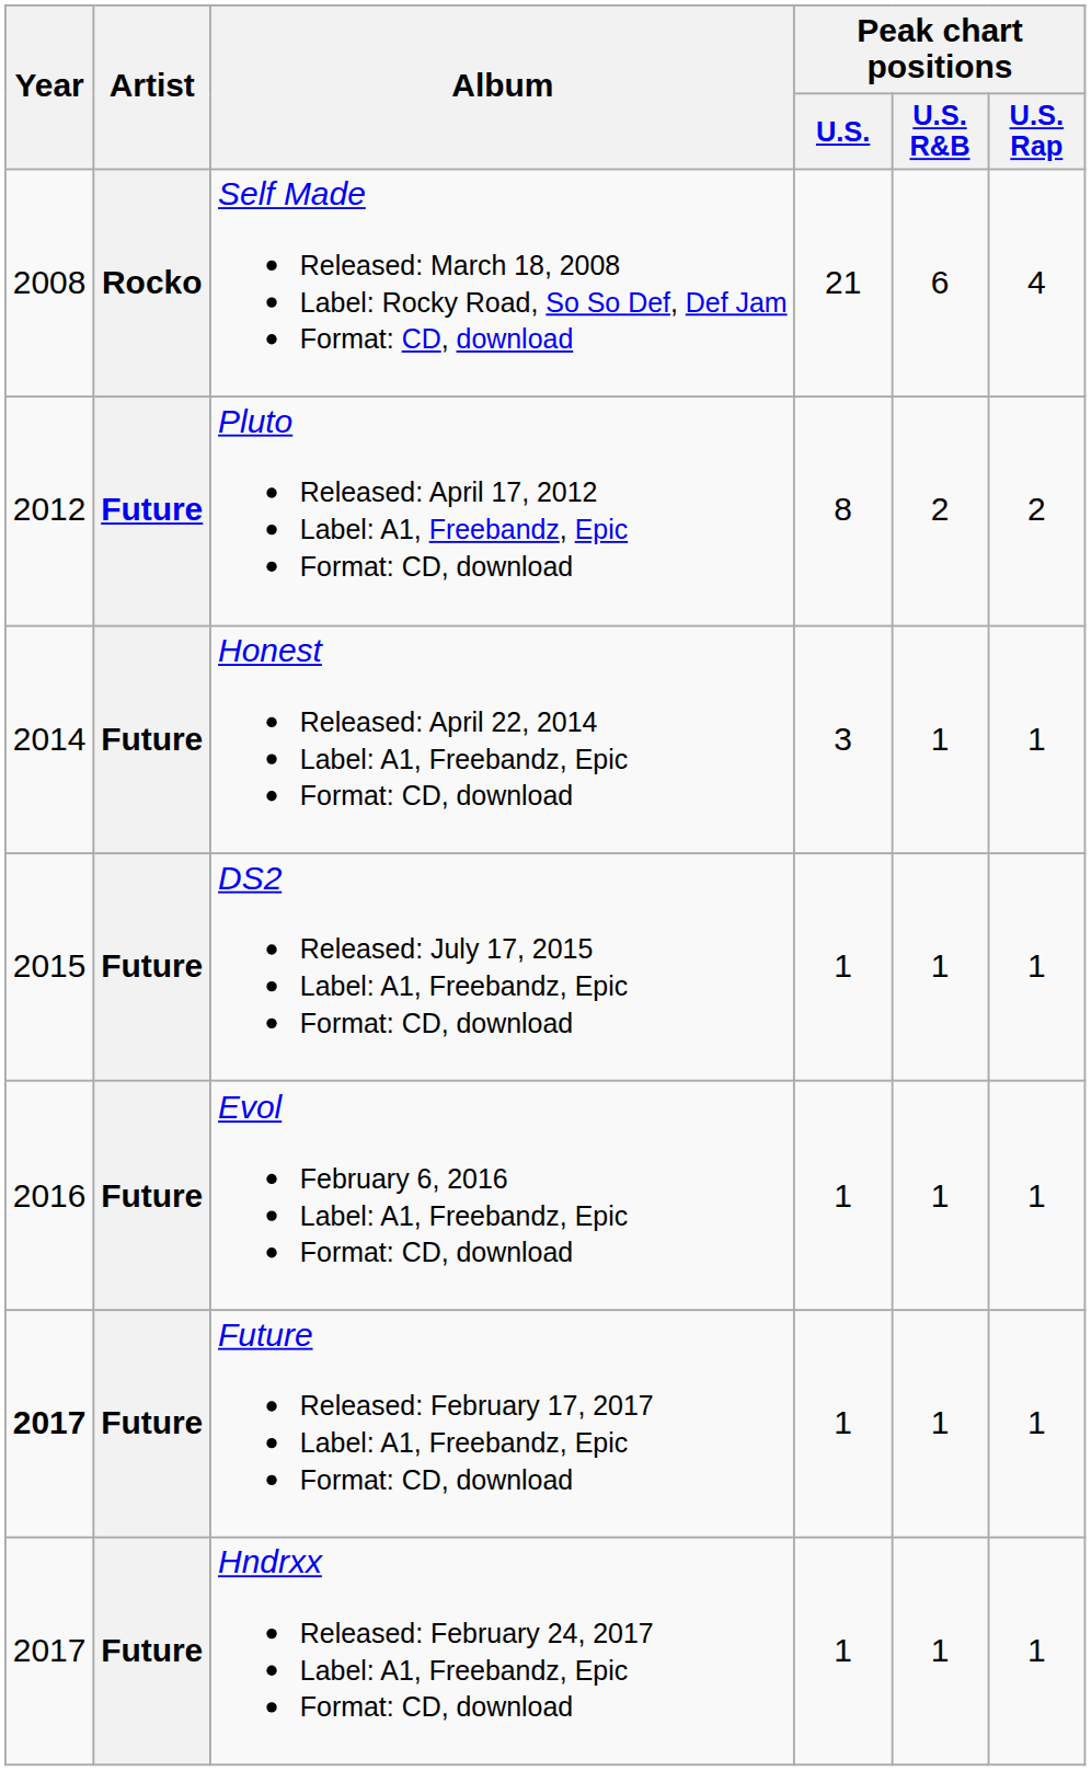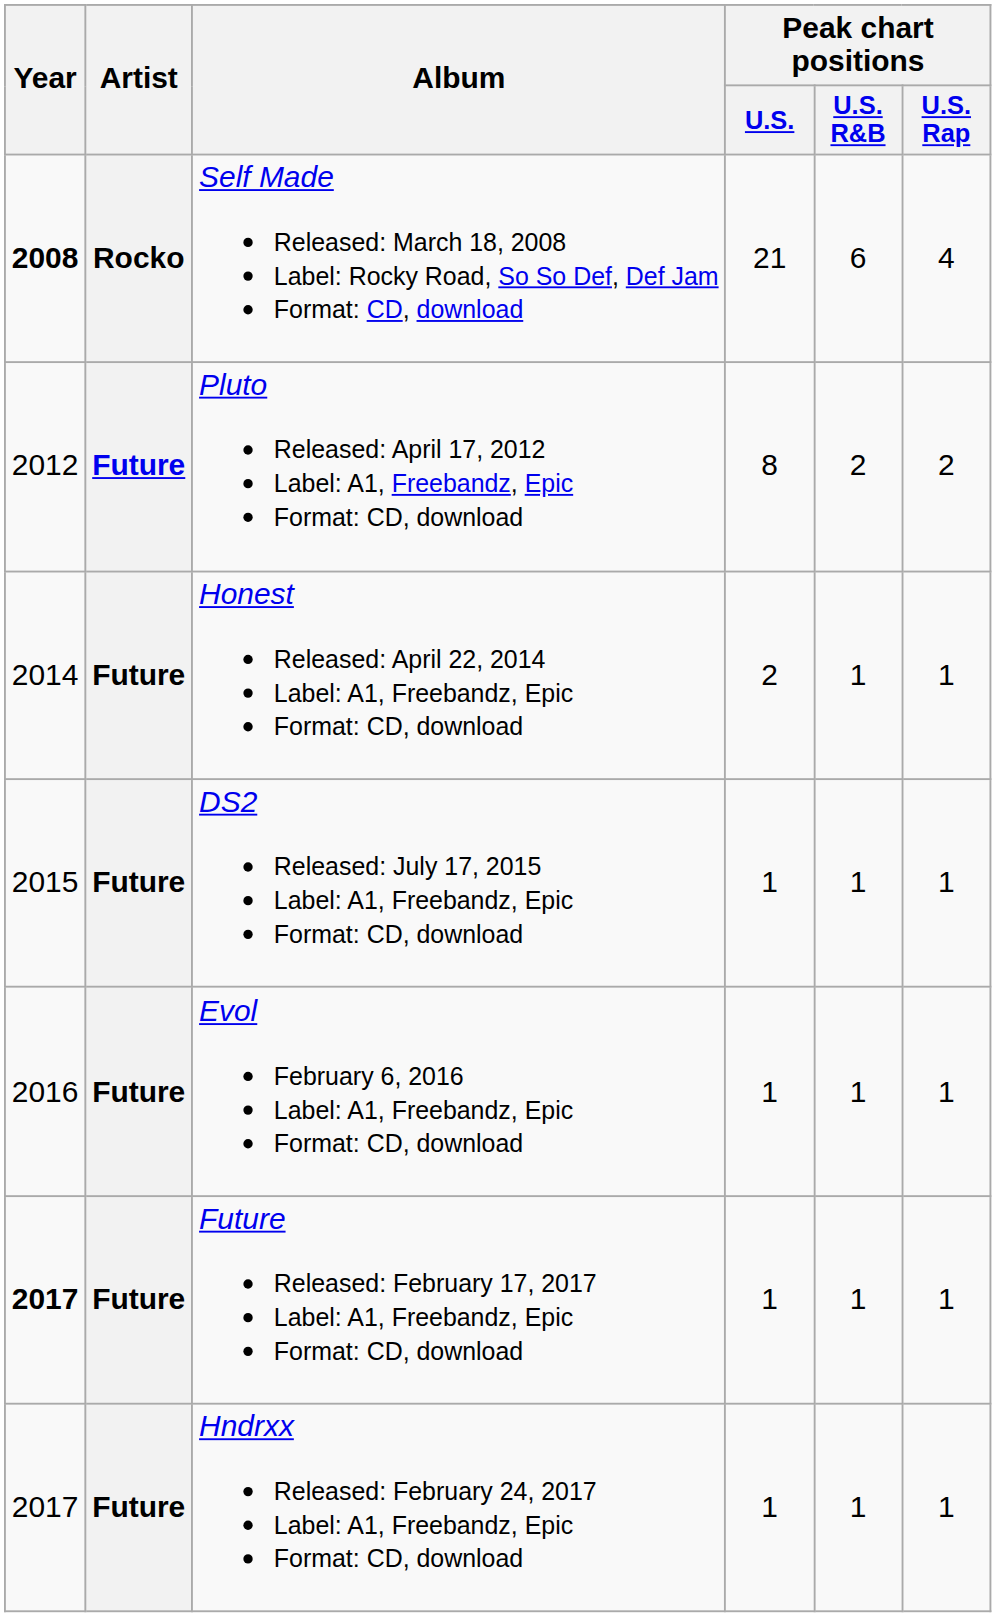row 3 | Year: normal -> bold
row 5 | Peak chart positions / U.S.: 3 -> 2
